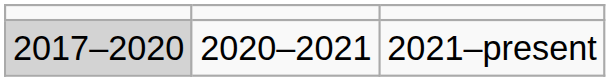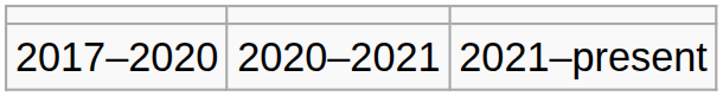2021–present | column 1: lightgrey background -> no background
